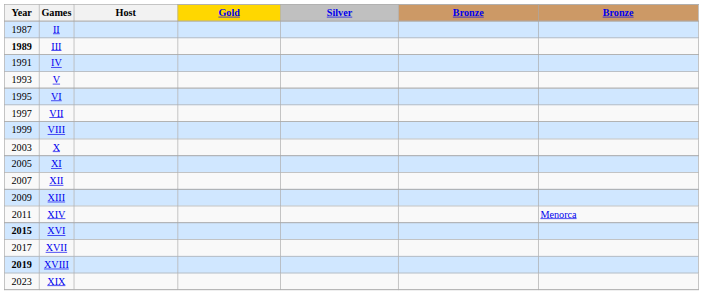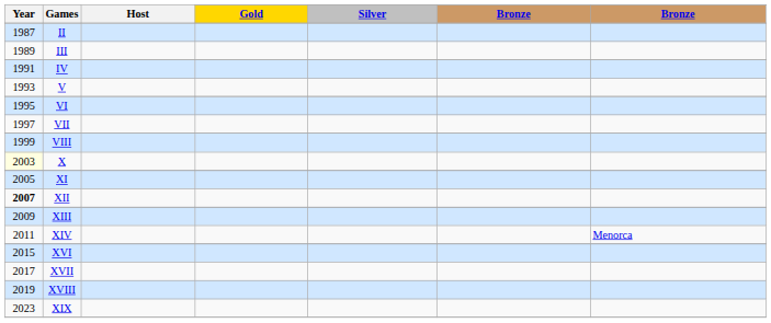III | Year: bold -> normal
X | Year: no background -> lightyellow background
XII | Year: normal -> bold
XVI | Year: bold -> normal
XVIII | Year: bold -> normal
